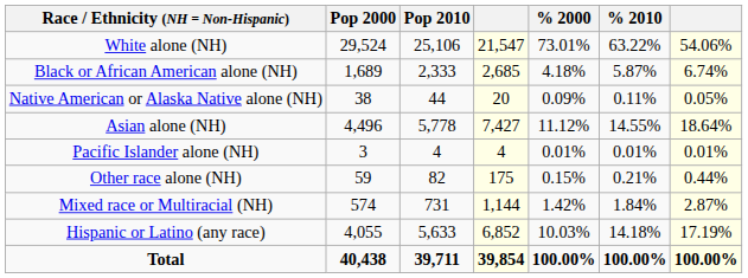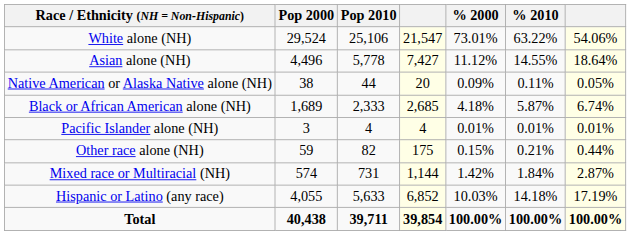rows swapped: Black or African American alone (NH) <-> Asian alone (NH)
